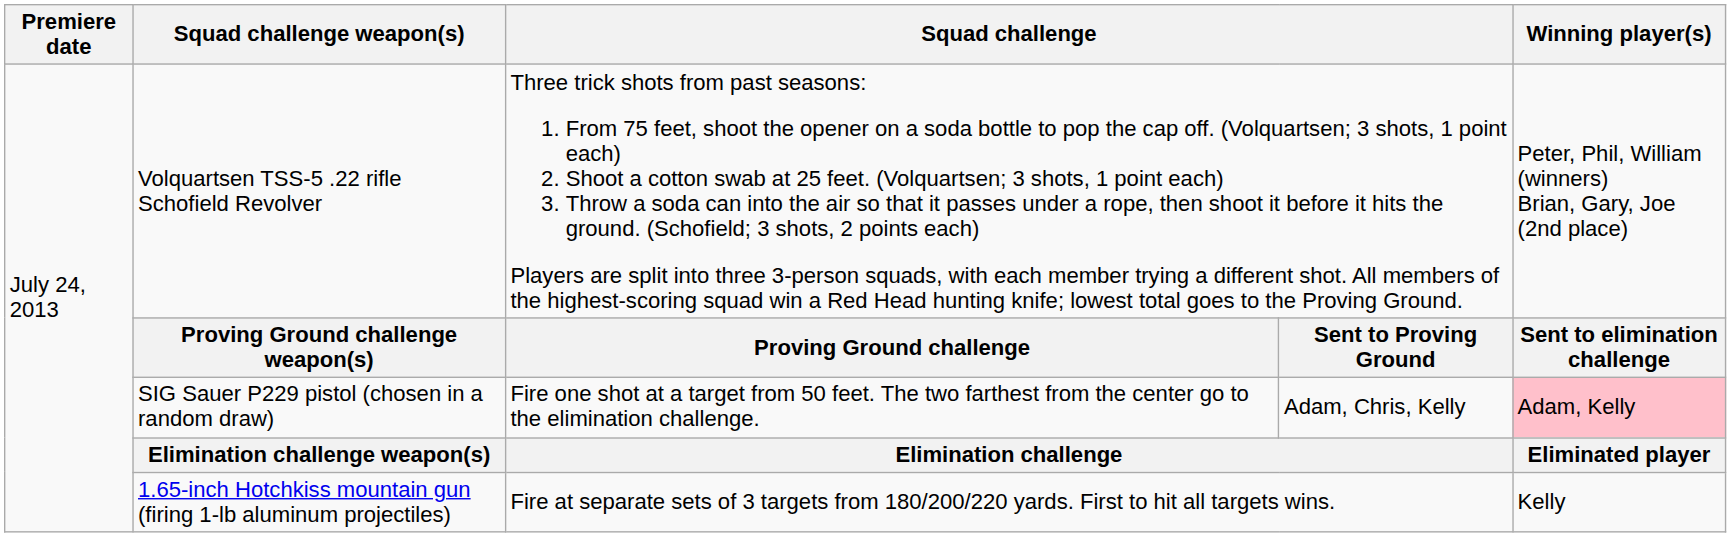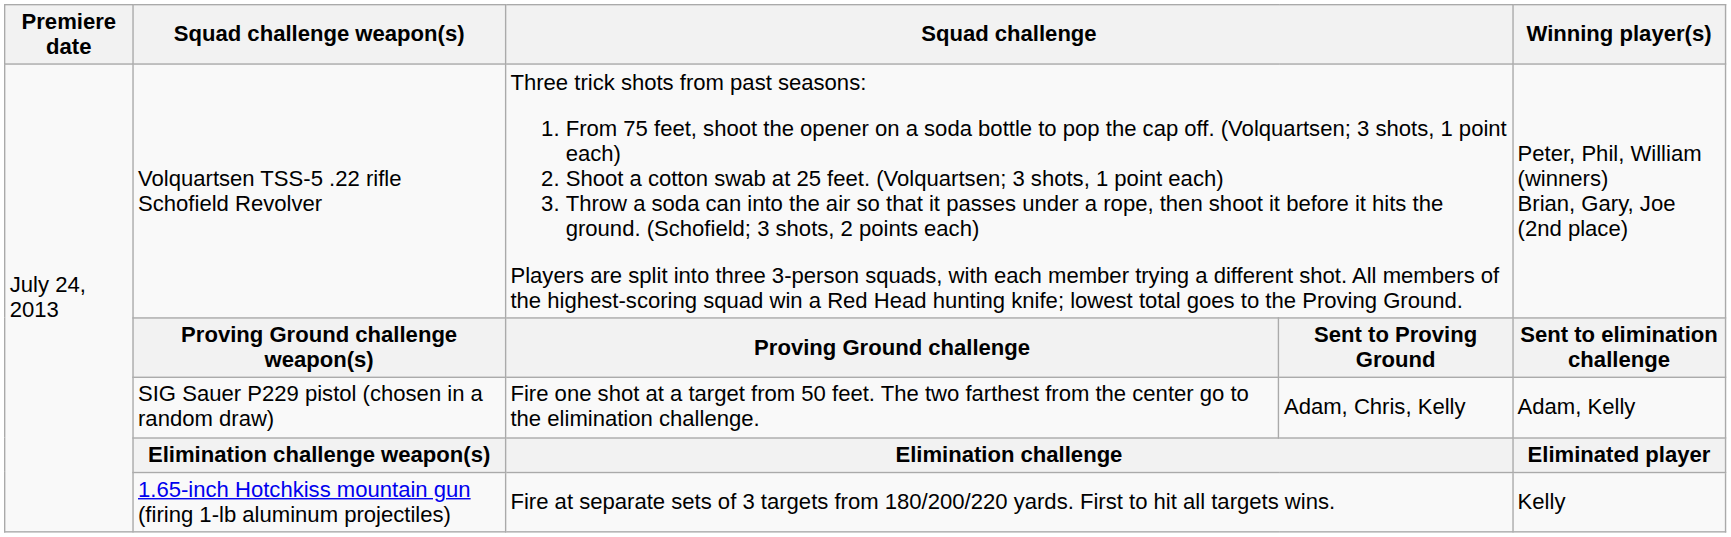SIG Sauer P229 pistol (chosen in a random draw) | Winning player(s): pink background -> no background
